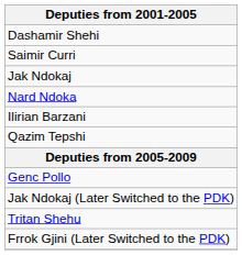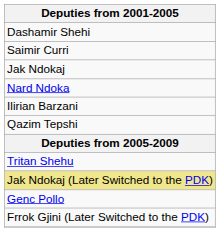row 9 | column 1: Genc Pollo -> Tritan Shehu
row 10 | column 1: no background -> khaki background
row 11 | column 1: Tritan Shehu -> Genc Pollo
